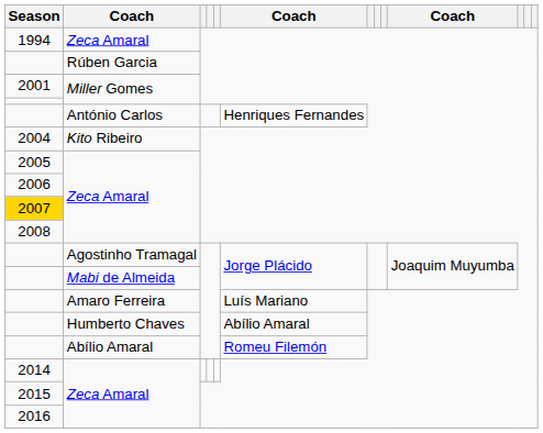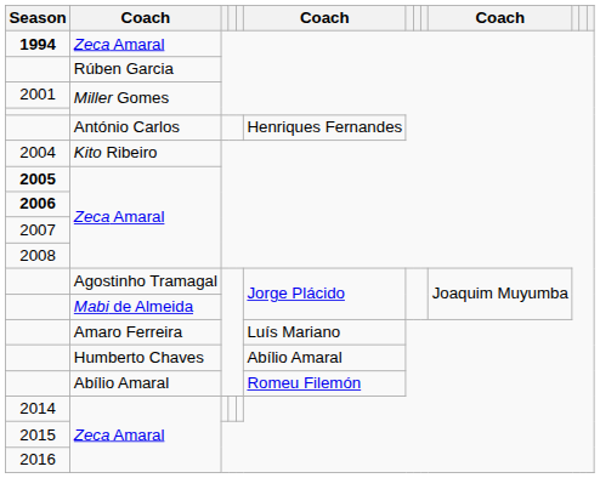1994 | Season: normal -> bold
2005 | Season: normal -> bold
2006 | Season: normal -> bold
2007 | Season: gold background -> no background
